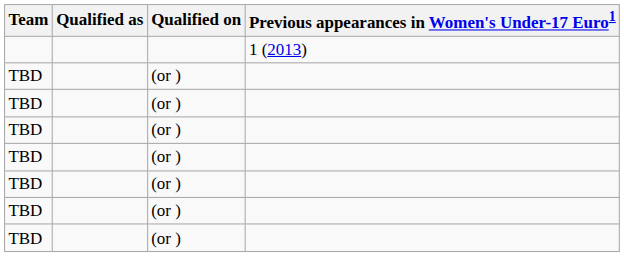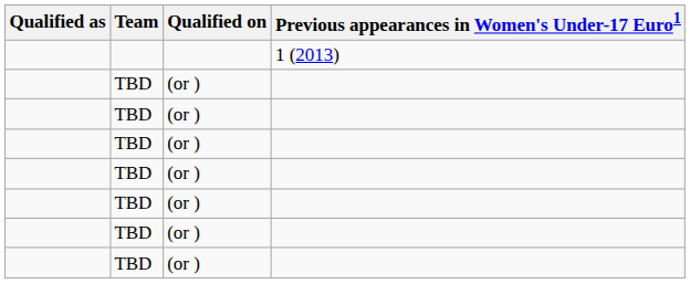columns swapped: Team <-> Qualified as
